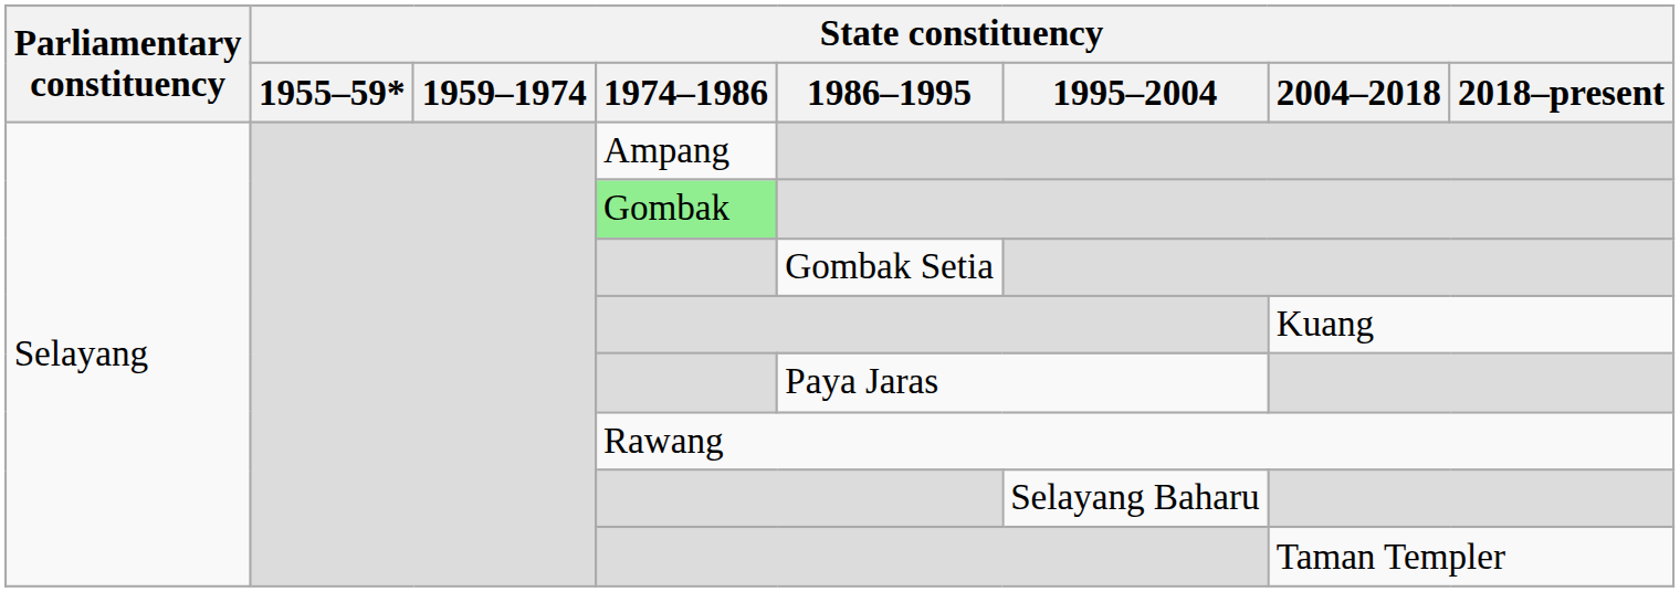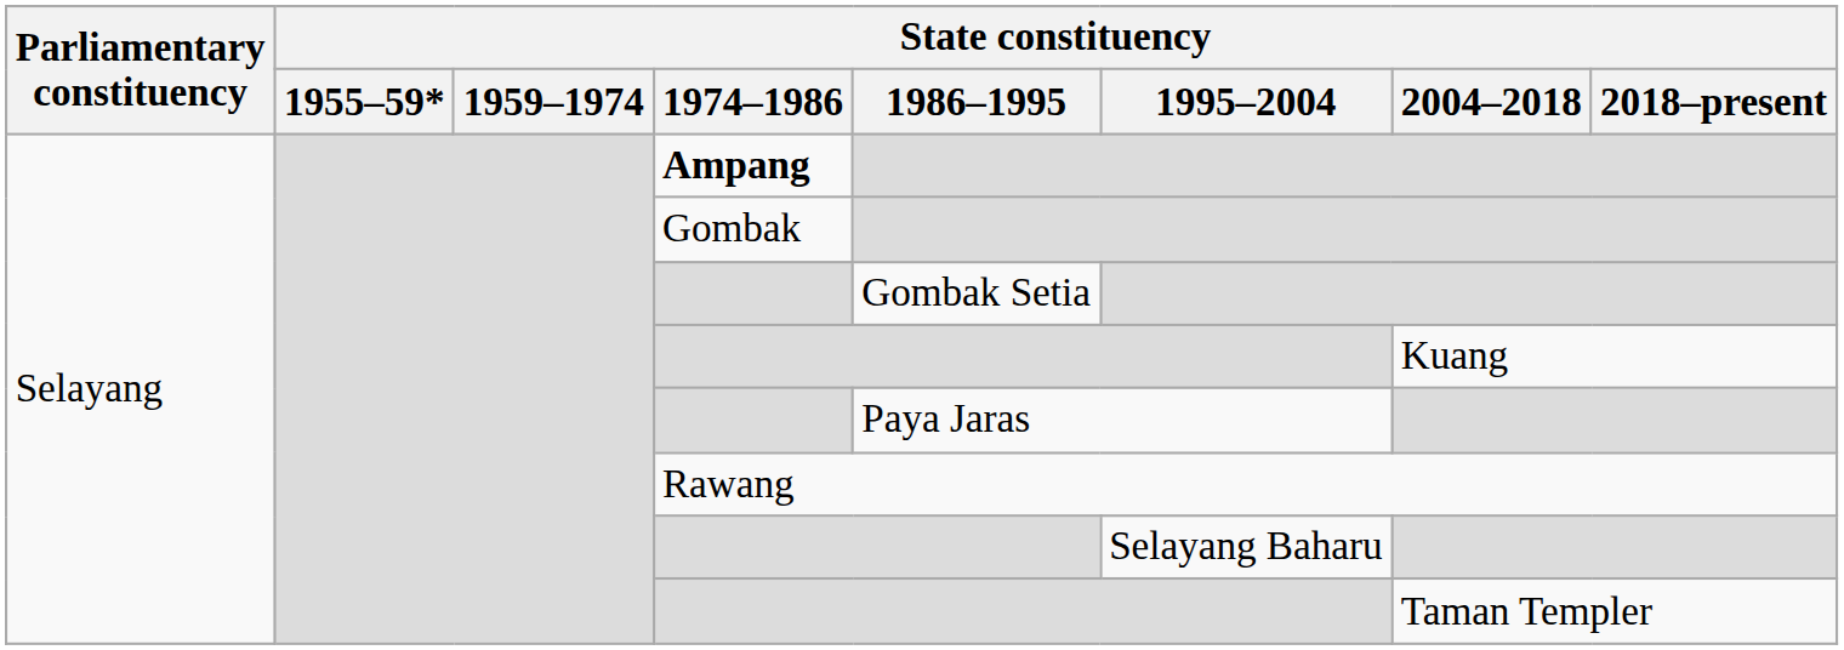Ampang | State constituency / 1974–1986: normal -> bold
Gombak | State constituency / 1974–1986: lightgreen background -> no background
